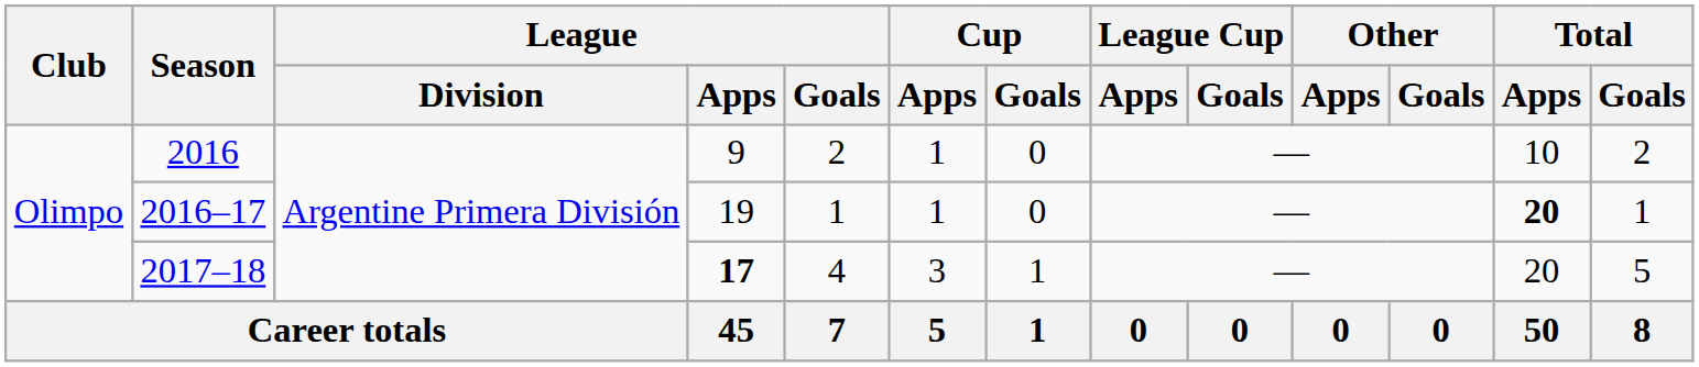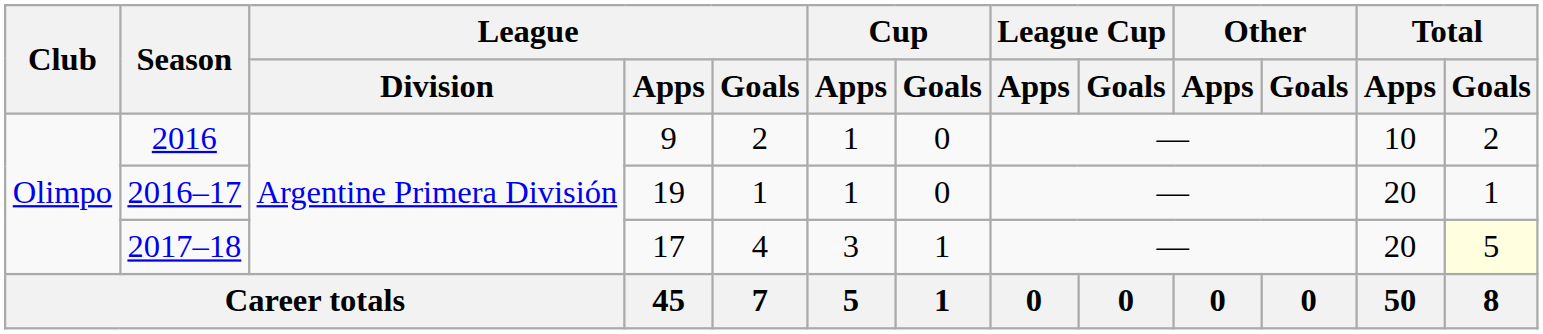2016–17 | Total / Apps: bold -> normal
2017–18 | League / Apps: bold -> normal
2017–18 | Total / Goals: no background -> lightyellow background
